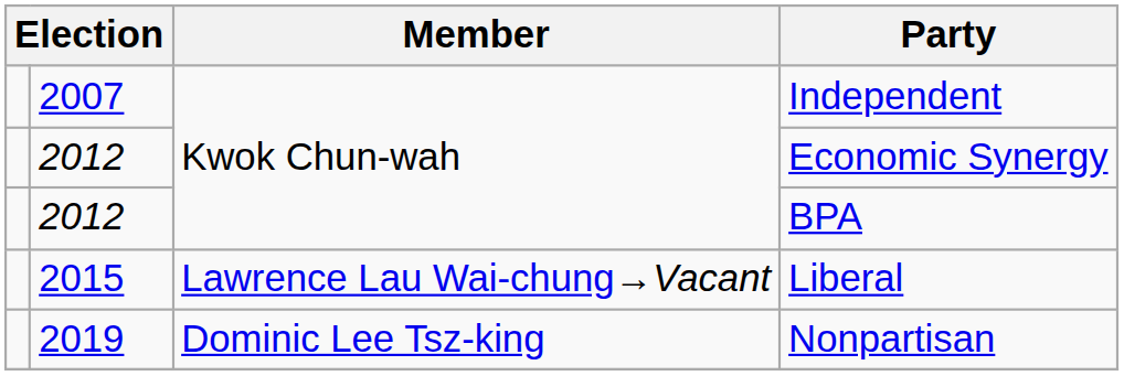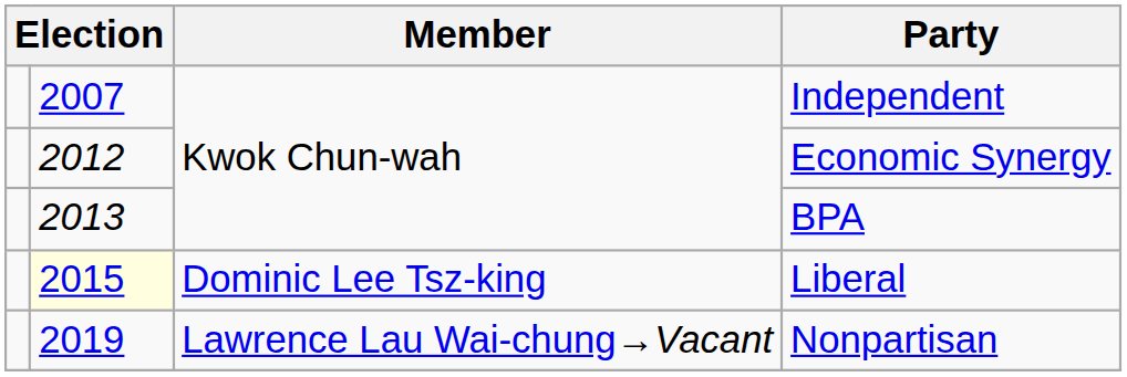BPA | column 2: 2012 -> 2013
Liberal | column 2: no background -> lightyellow background
Liberal | Member: Lawrence Lau Wai-chung→Vacant -> Dominic Lee Tsz-king
Nonpartisan | Member: Dominic Lee Tsz-king -> Lawrence Lau Wai-chung→Vacant
